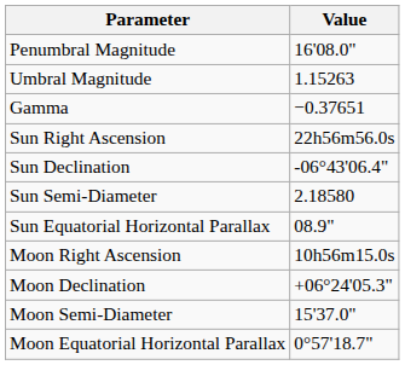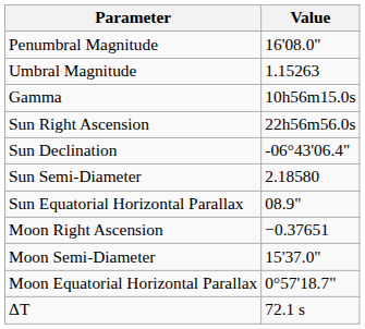Gamma | Value: −0.37651 -> 10h56m15.0s
Moon Right Ascension | Value: 10h56m15.0s -> −0.37651
- row: Moon Declination | +06°24'05.3"
+ row: ΔT | 72.1 s
